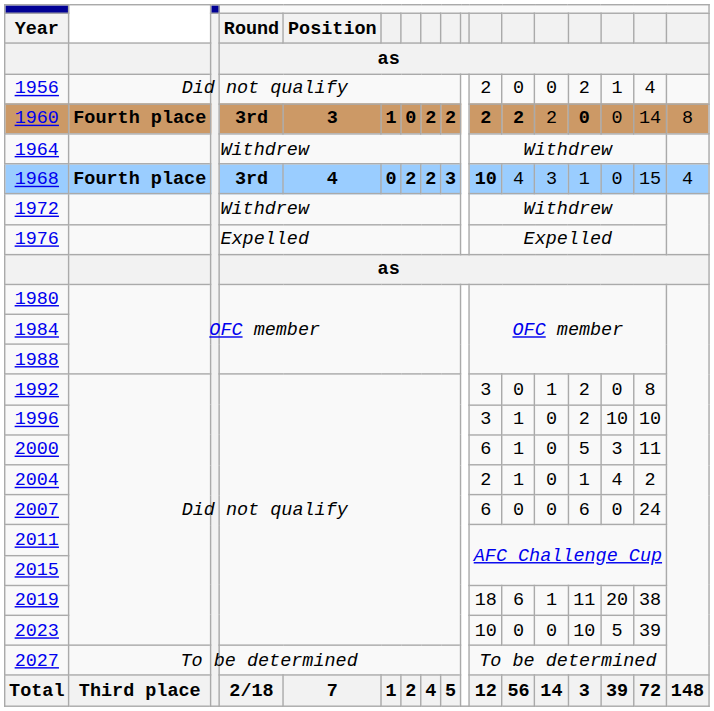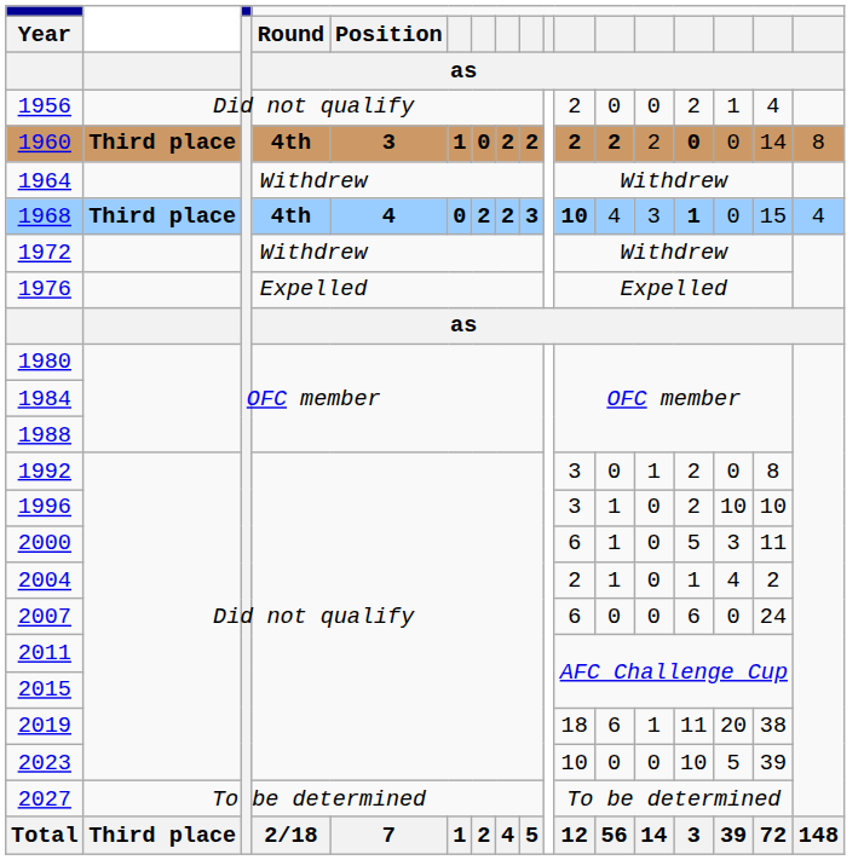1960 | column 2: Fourth place -> Third place
1960 | Round / as: 3rd -> 4th
1968 | column 2: Fourth place -> Third place
1968 | Round / as: 3rd -> 4th
1968 | column 14: normal -> bold
